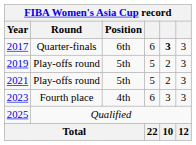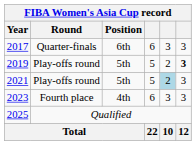2017 | column 5: bold -> normal
2019 | column 6: normal -> bold
2021 | column 5: no background -> lightblue background
